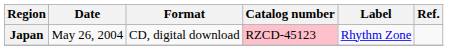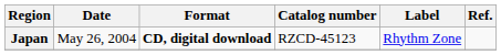Japan | Format: normal -> bold
Japan | Catalog number: pink background -> no background
